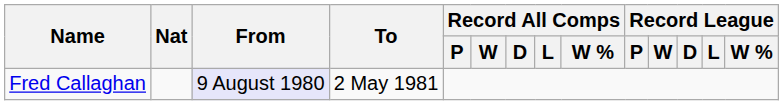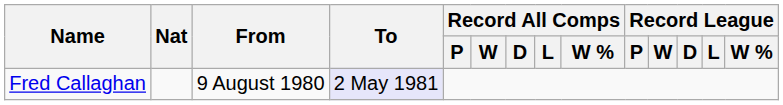Fred Callaghan | From: lavender background -> no background
Fred Callaghan | To: no background -> lavender background
